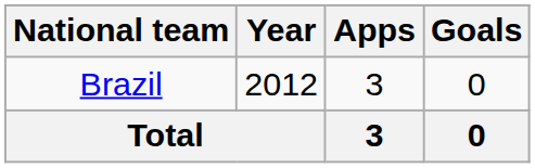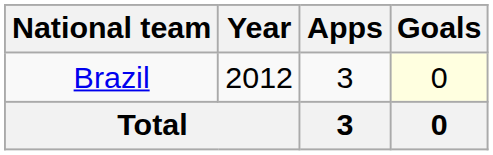Brazil | Goals: no background -> lightyellow background
